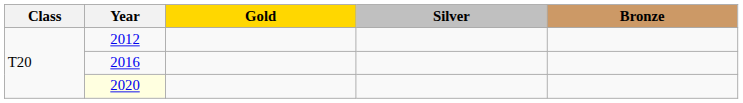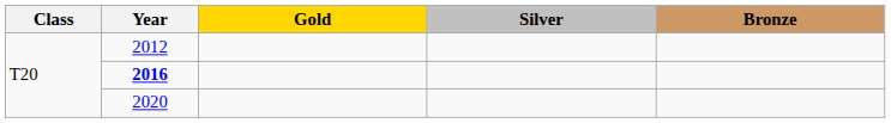2016 | Year: normal -> bold
2020 | Year: lightyellow background -> no background
